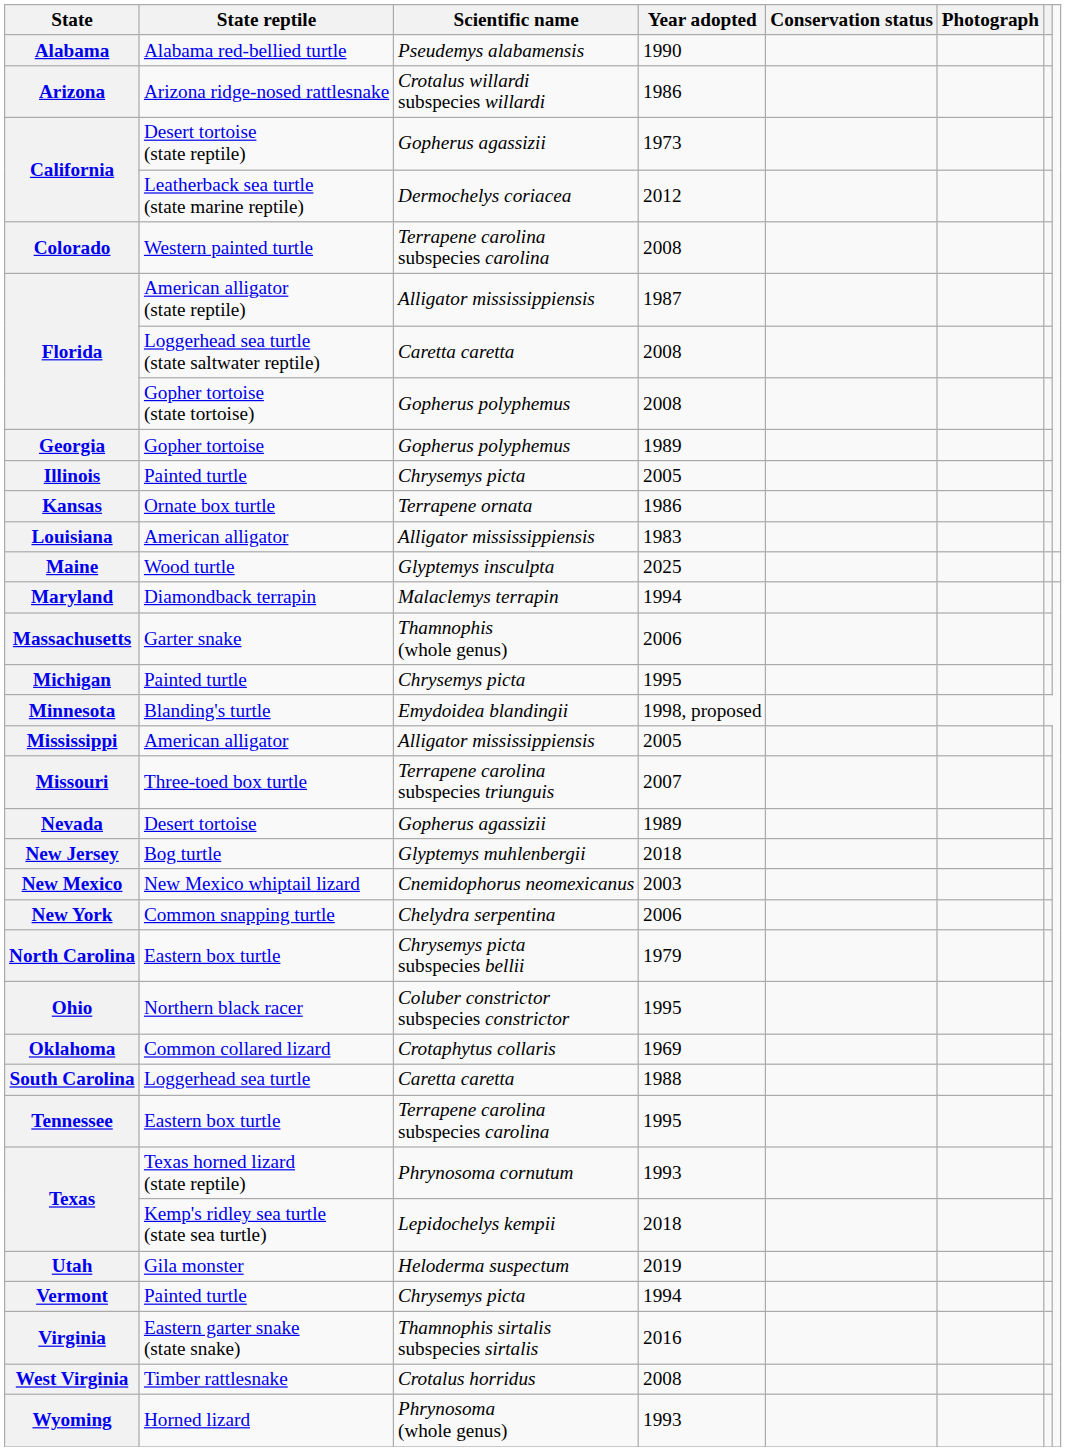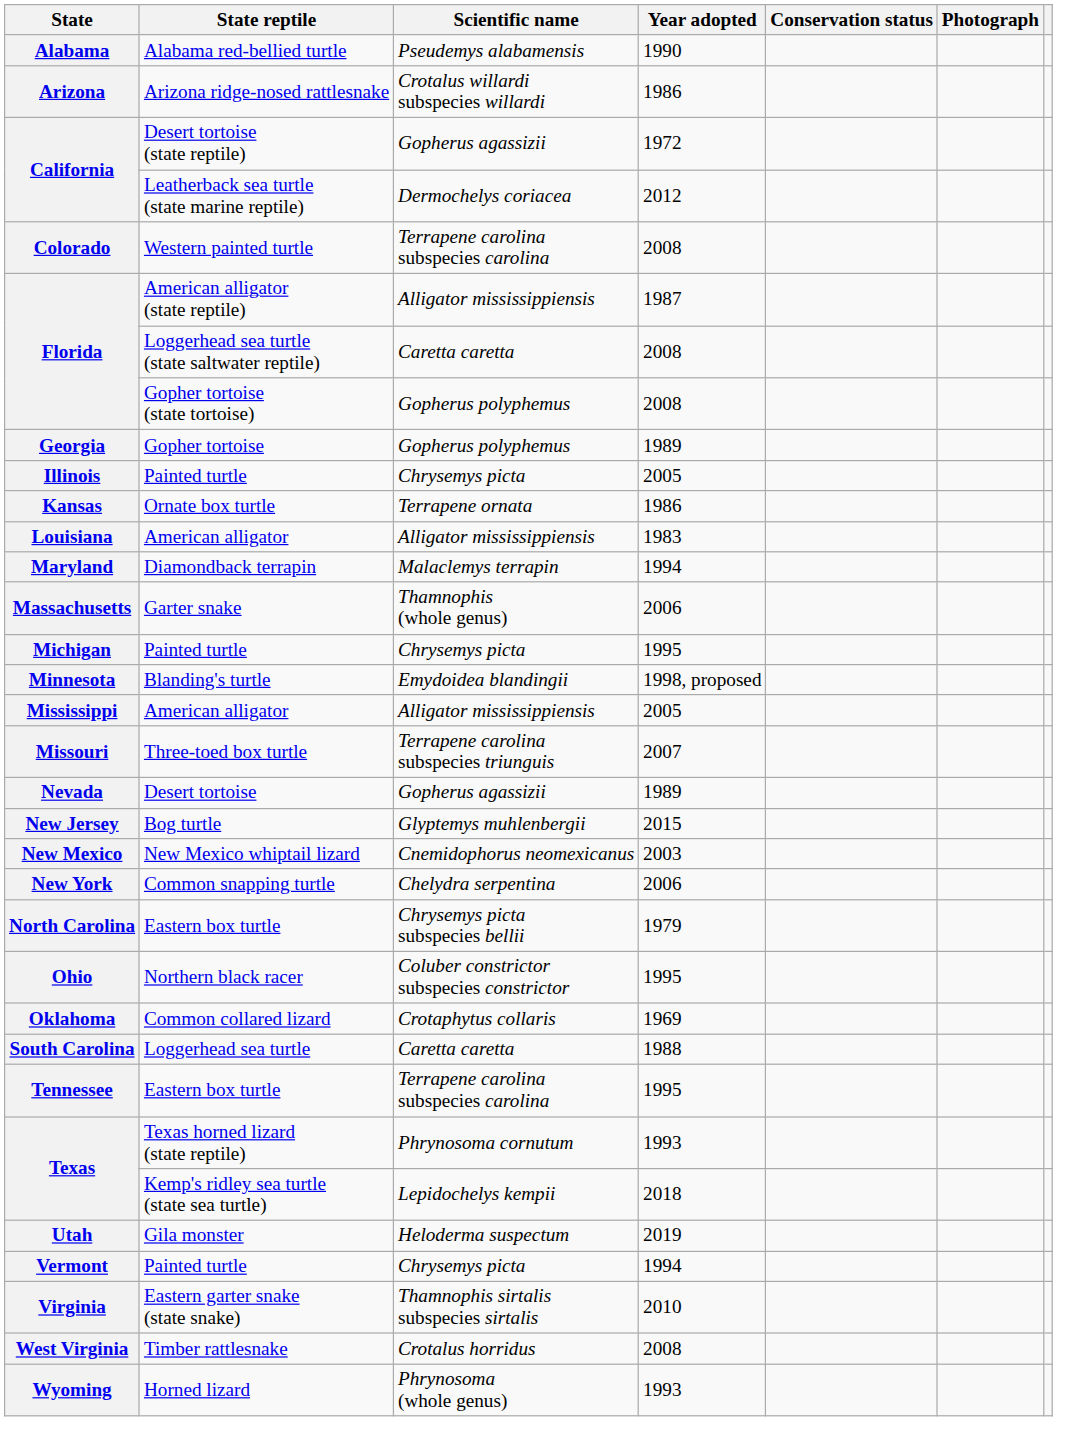California / Desert tortoise (state reptile) | Year adopted: 1973 -> 1972
- row: Maine | Wood turtle | Glyptemys insculpta | 2025
New Jersey | Year adopted: 2018 -> 2015
Virginia | Year adopted: 2016 -> 2010
